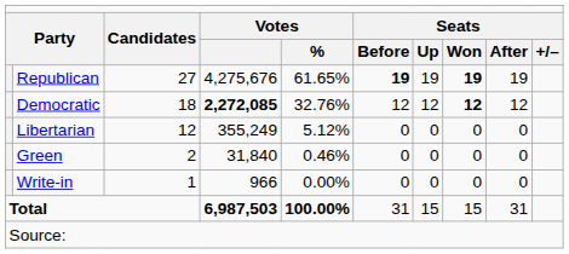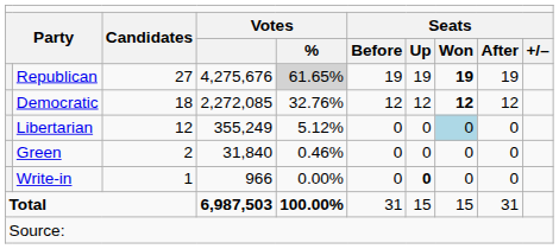Republican | column 5: no background -> lightgrey background
Republican | column 6: bold -> normal
Democratic | column 4: bold -> normal
Libertarian | column 8: no background -> lightblue background
Write-in | column 7: normal -> bold
